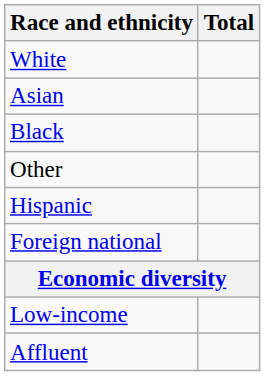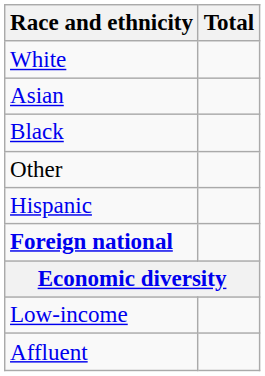Foreign national | Race and ethnicity: normal -> bold
